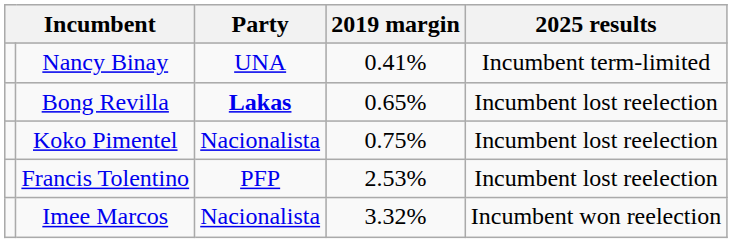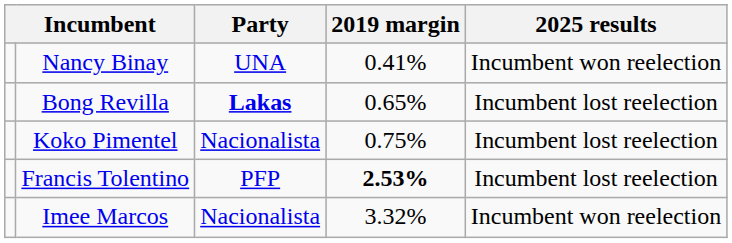Nancy Binay | 2025 results: Incumbent term-limited -> Incumbent won reelection
Francis Tolentino | 2019 margin: normal -> bold
